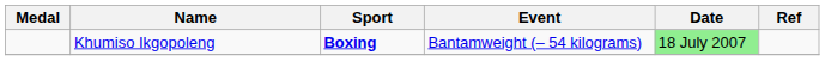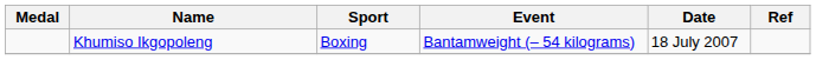Khumiso Ikgopoleng | Sport: bold -> normal
Khumiso Ikgopoleng | Date: lightgreen background -> no background
